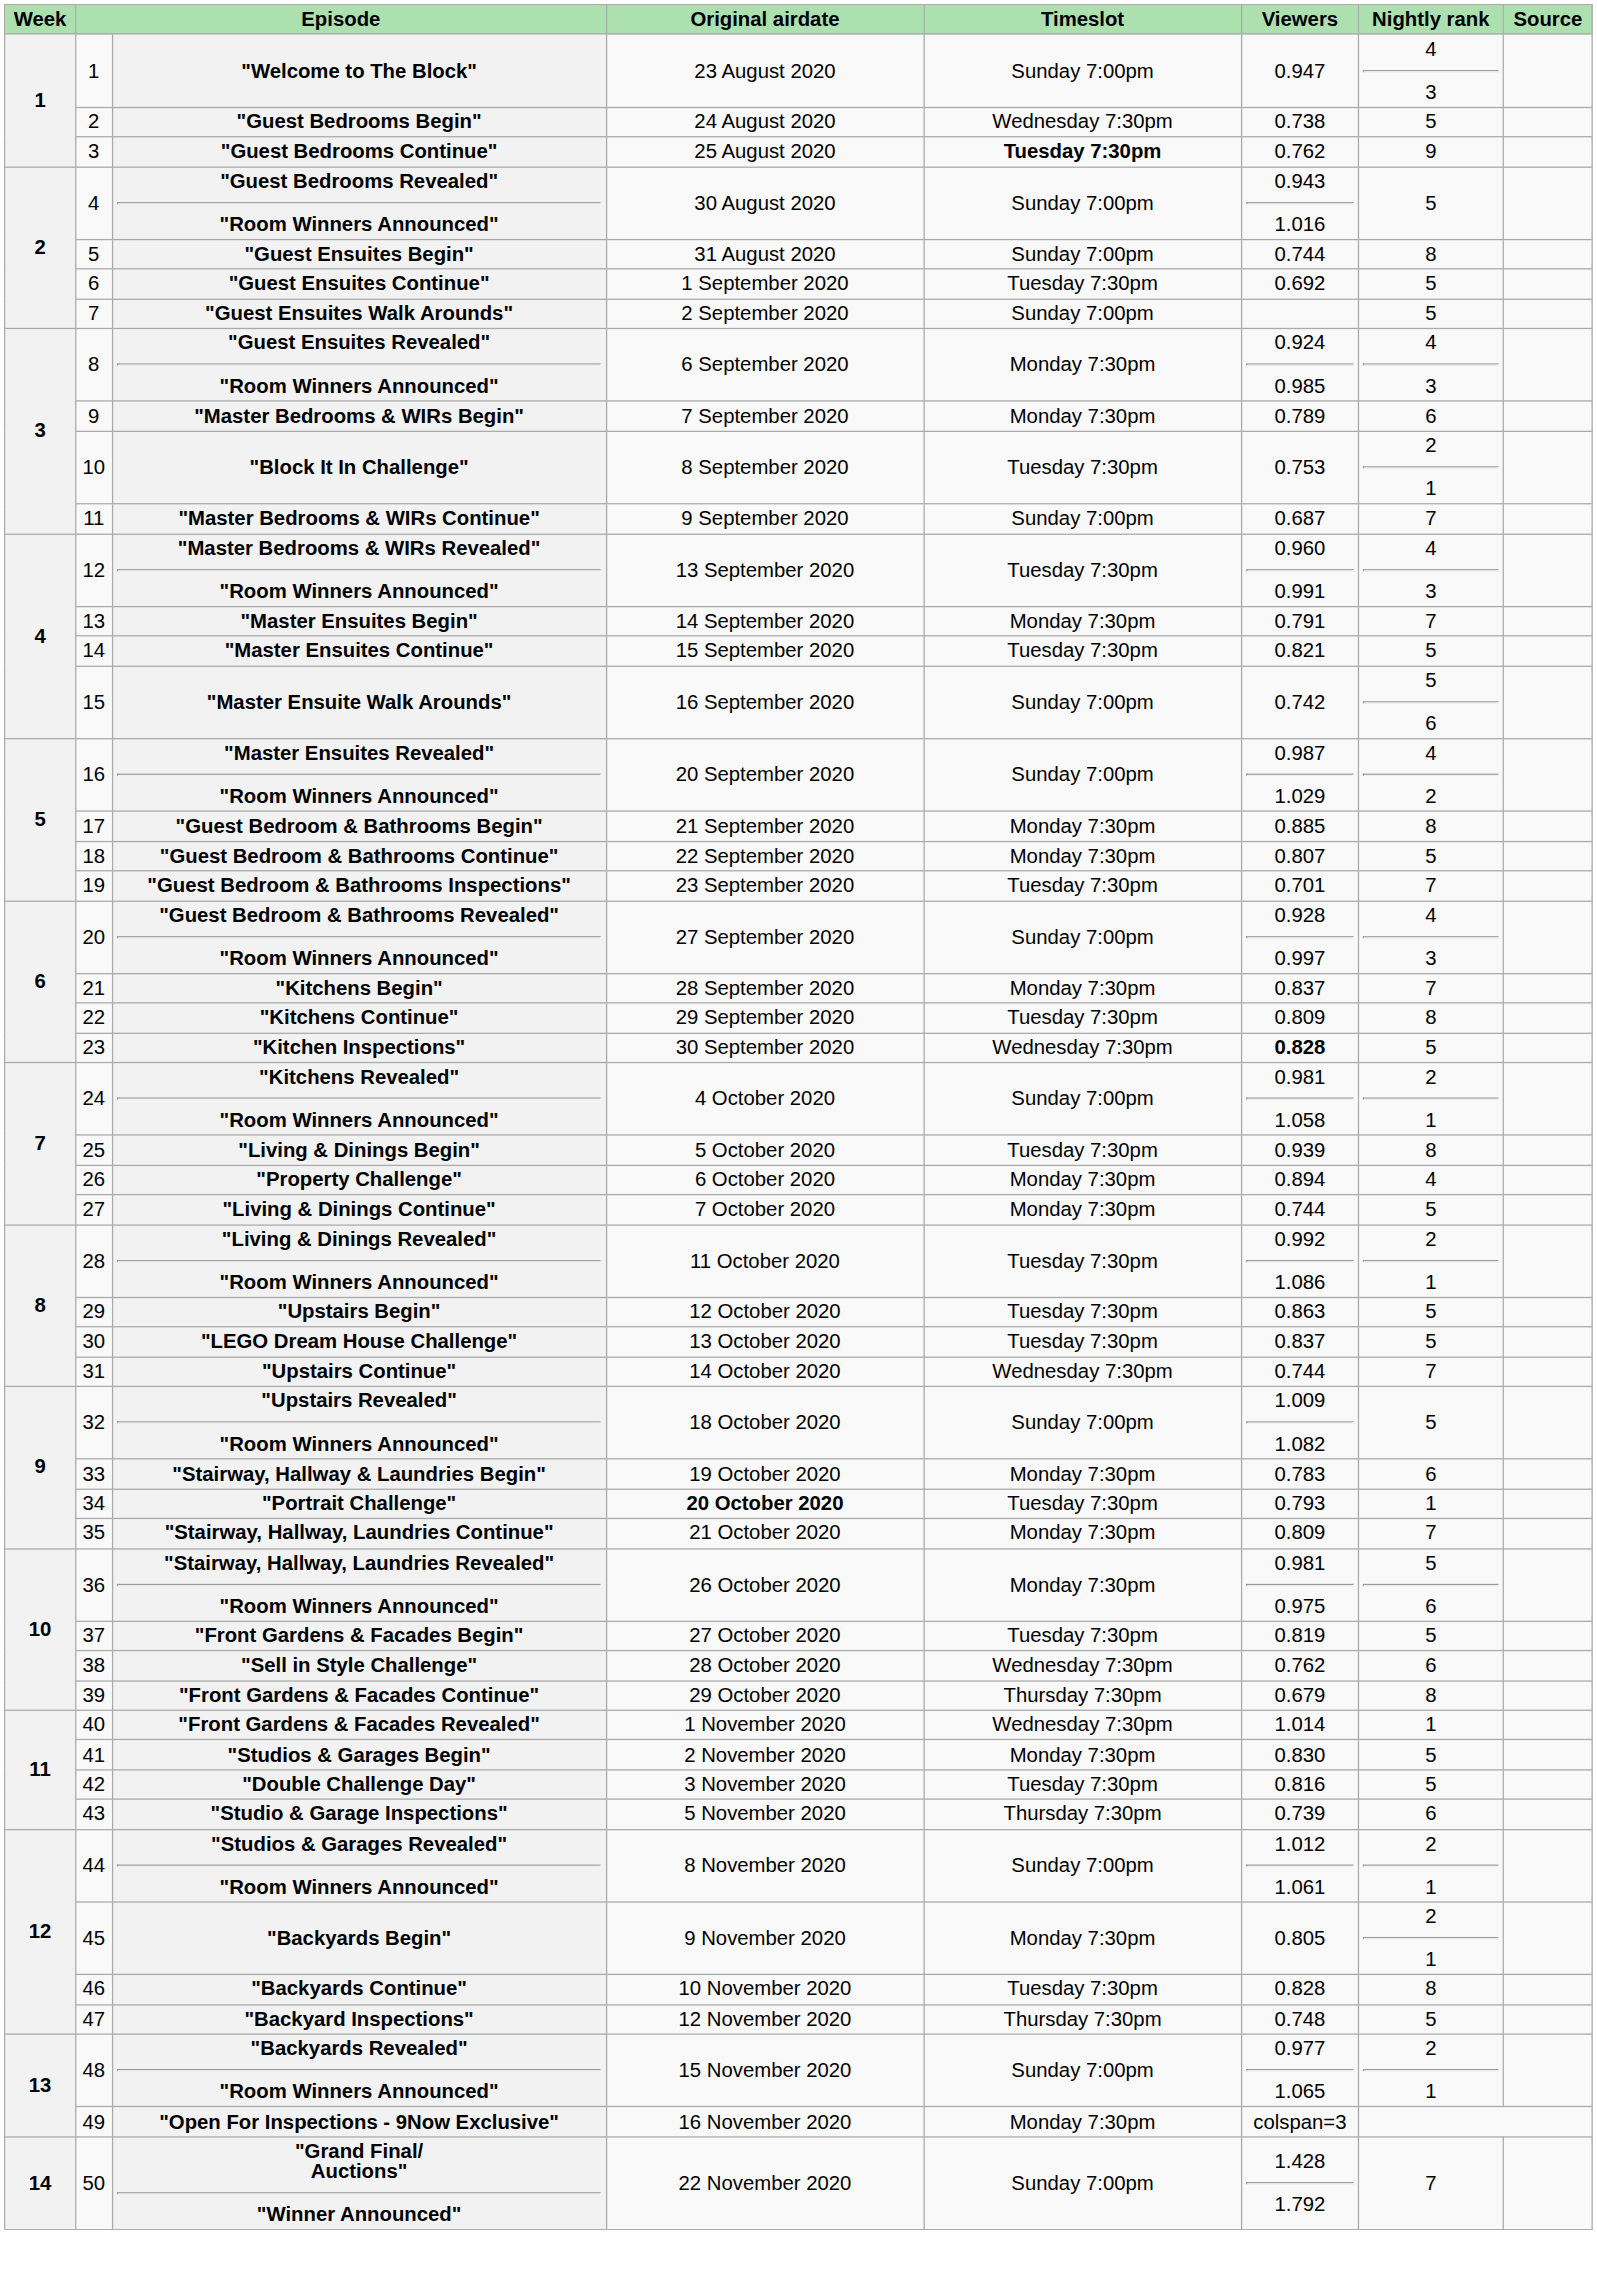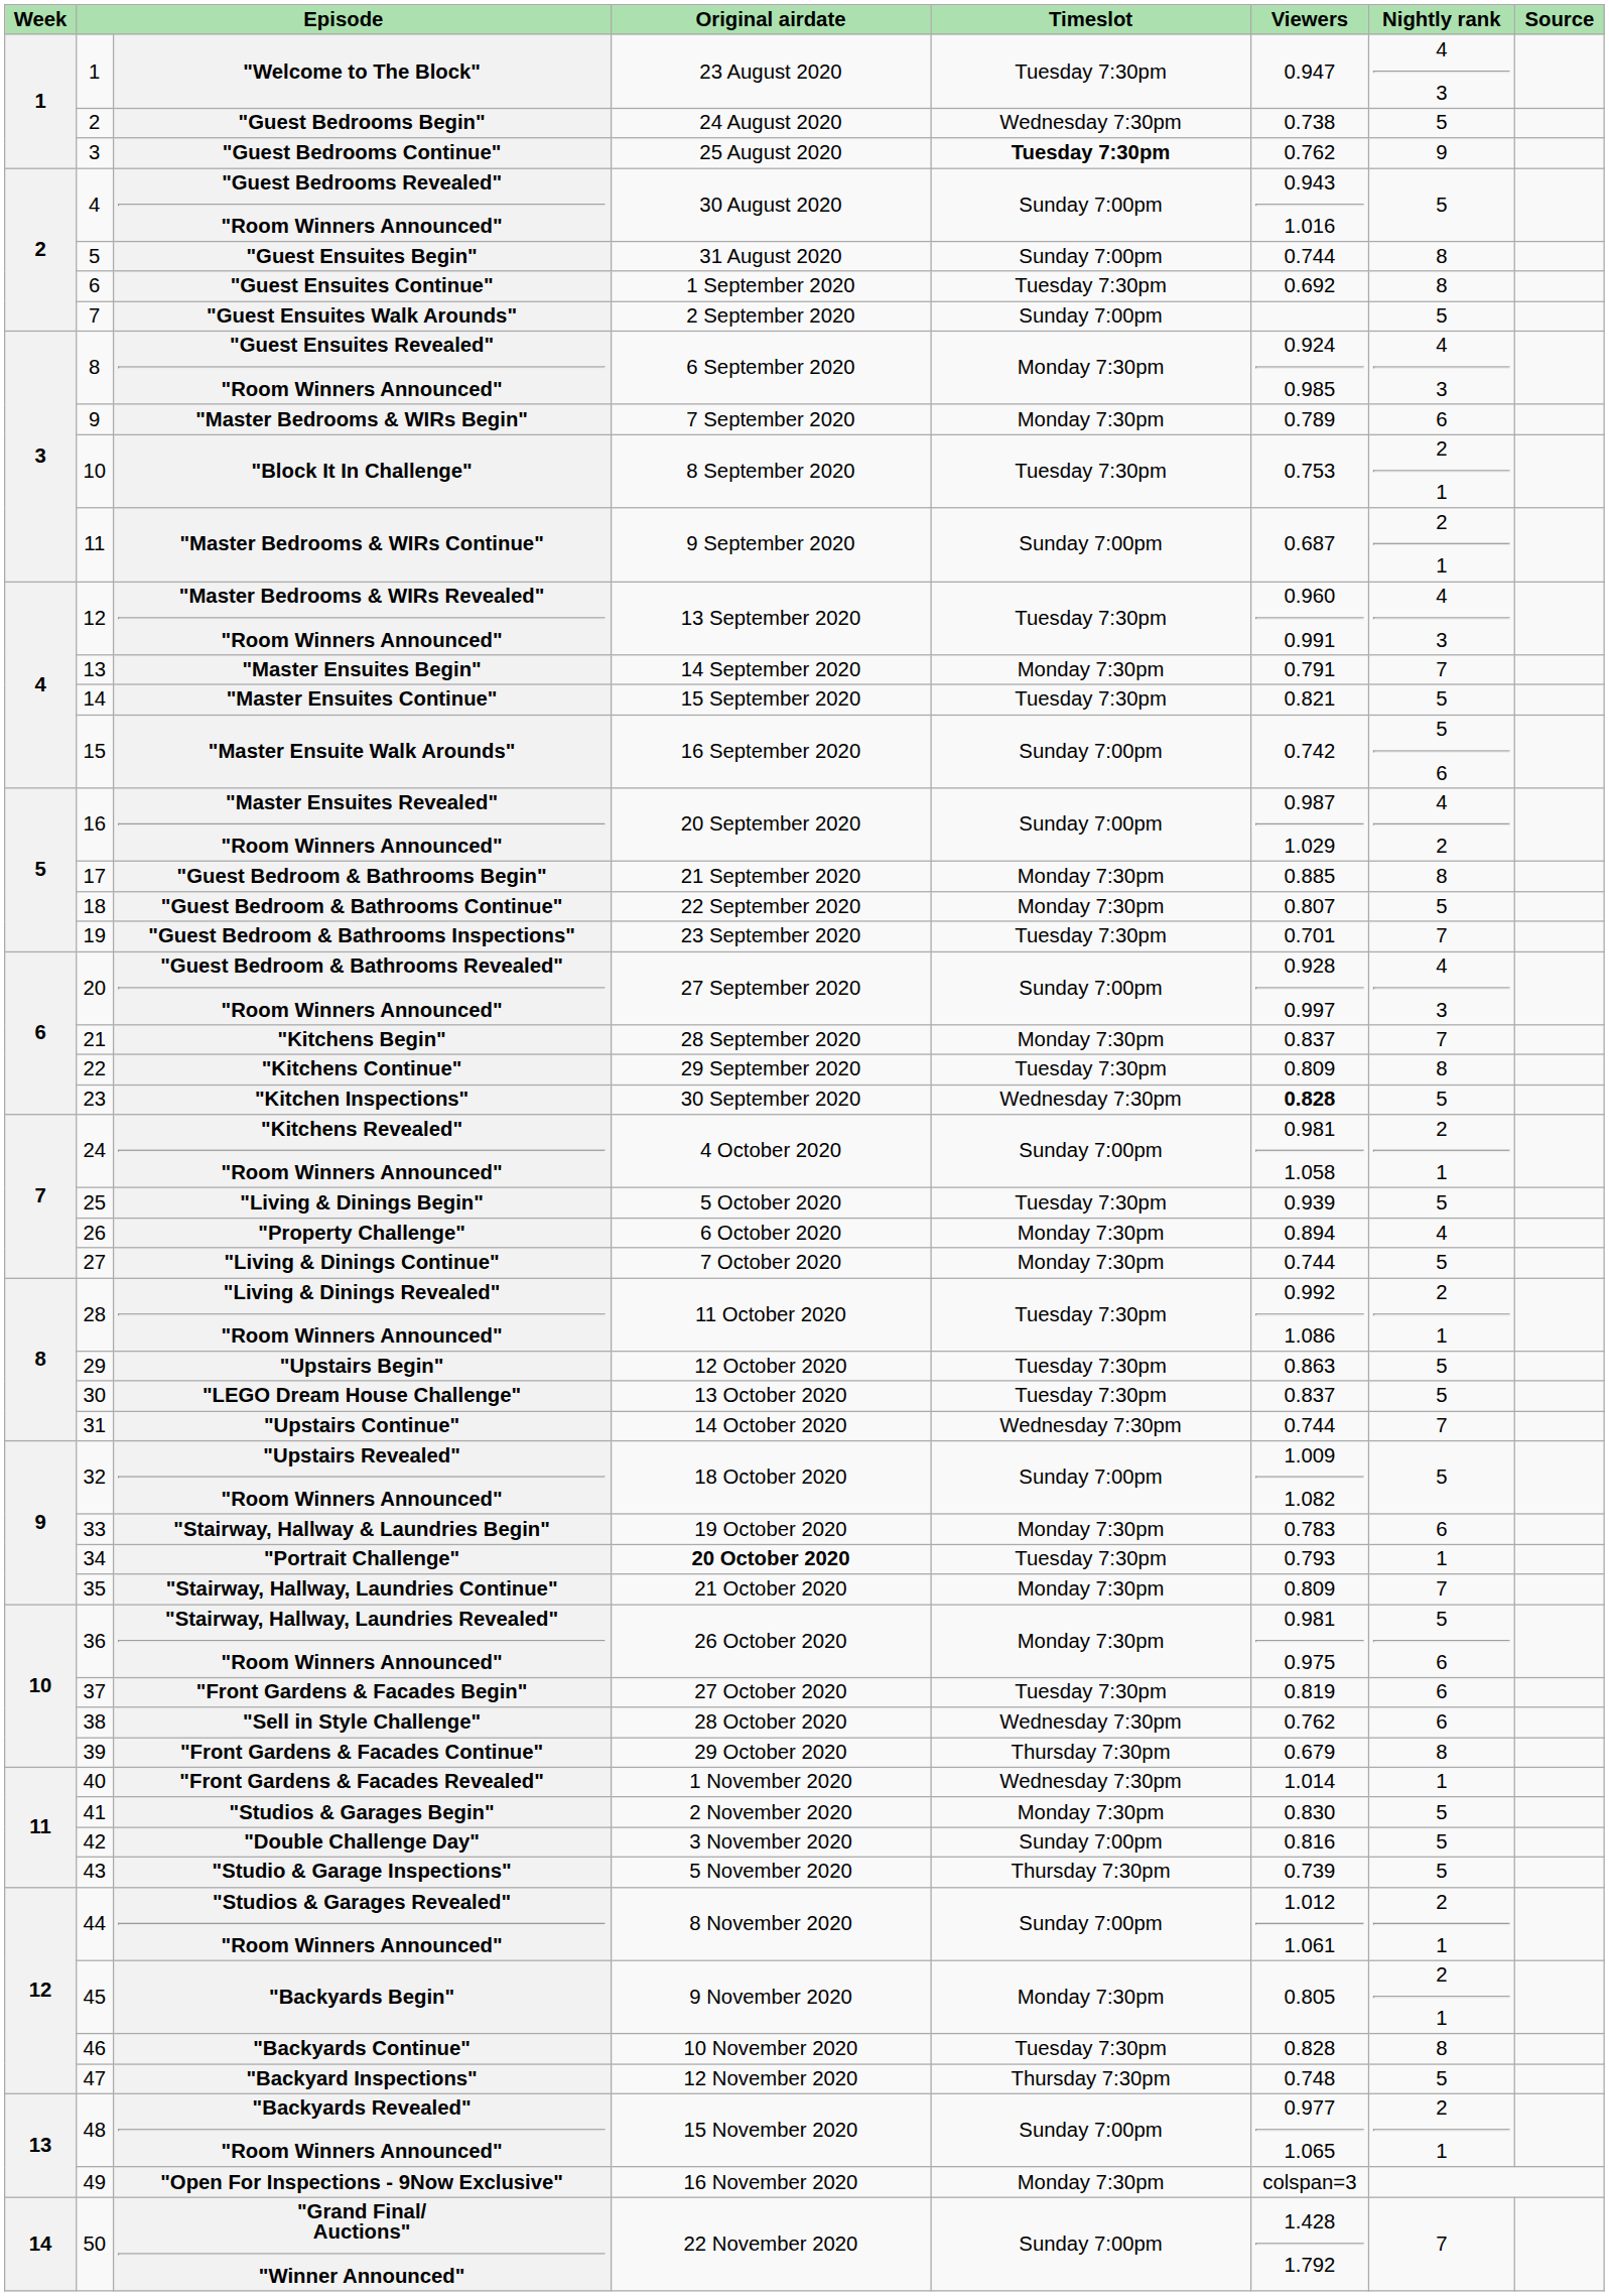"Welcome to The Block" | Timeslot: Sunday 7:00pm -> Tuesday 7:30pm
"Guest Ensuites Continue" | Nightly rank: 5 -> 8
"Master Bedrooms & WIRs Continue" | Nightly rank: 7 -> 2 1
"Living & Dinings Begin" | Nightly rank: 8 -> 5
"Front Gardens & Facades Begin" | Nightly rank: 5 -> 6
"Double Challenge Day" | Timeslot: Tuesday 7:30pm -> Sunday 7:00pm
"Studio & Garage Inspections" | Nightly rank: 6 -> 5
